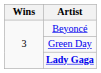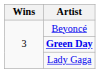Green Day | Artist: normal -> bold
Lady Gaga | Artist: bold -> normal
